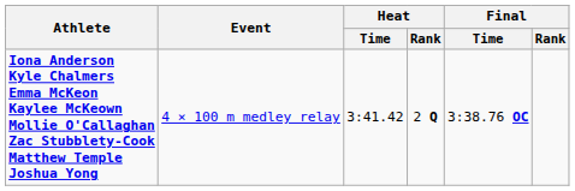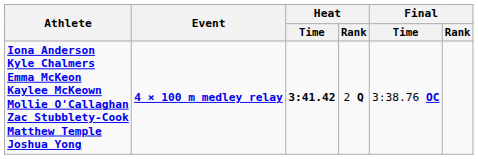row 3 | Event: normal -> bold
row 3 | Heat / Time: normal -> bold
